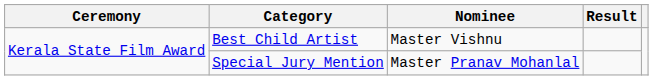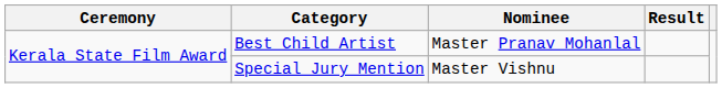Best Child Artist | Nominee: Master Vishnu -> Master Pranav Mohanlal
Special Jury Mention | Nominee: Master Pranav Mohanlal -> Master Vishnu
